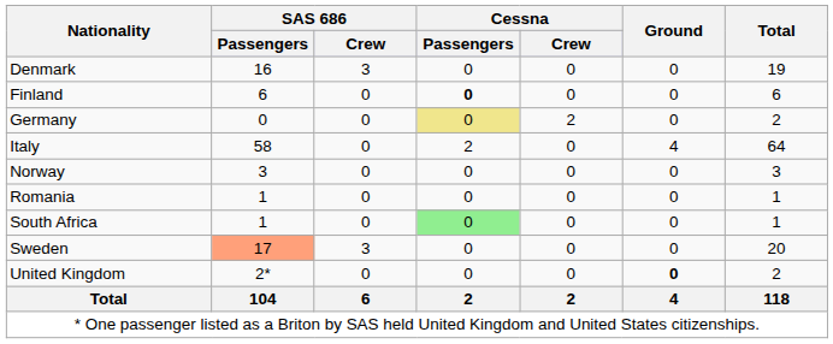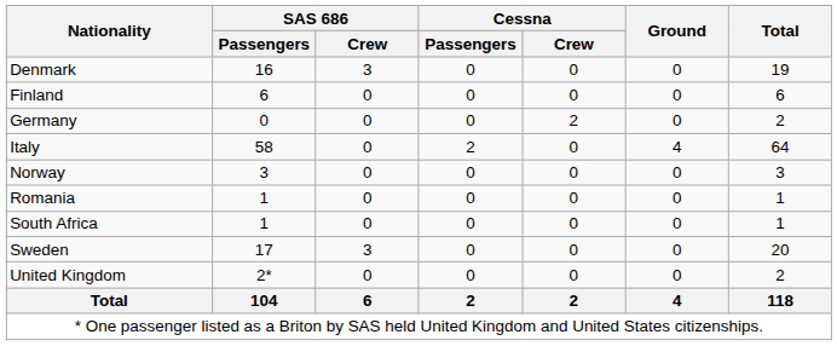Finland | Cessna / Passengers: bold -> normal
Germany | Cessna / Passengers: khaki background -> no background
South Africa | Cessna / Passengers: lightgreen background -> no background
Sweden | SAS 686 / Passengers: lightsalmon background -> no background
United Kingdom | Ground: bold -> normal
